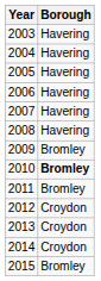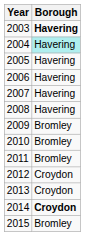2003 | Borough: normal -> bold
2004 | Borough: no background -> paleturquoise background
2010 | Borough: bold -> normal
2014 | Borough: normal -> bold
